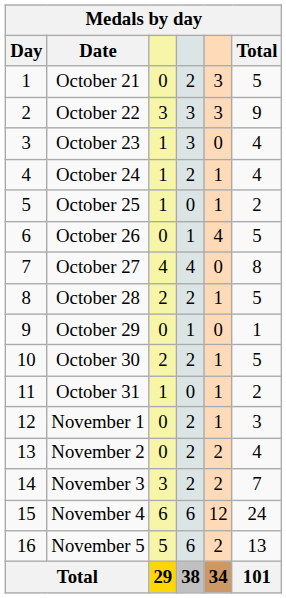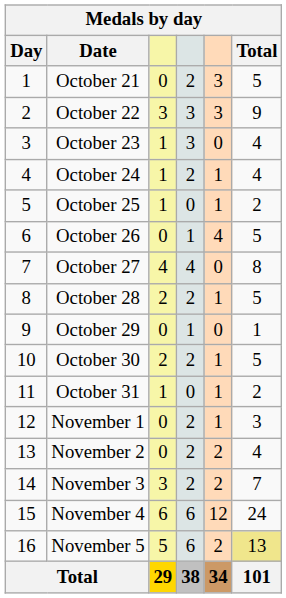November 5 | Total: no background -> khaki background
